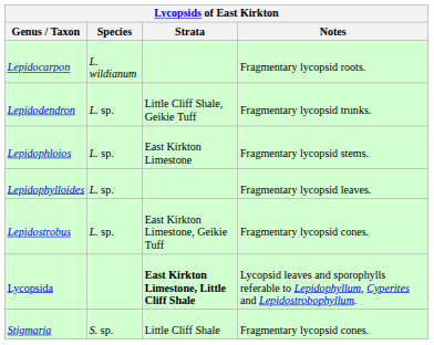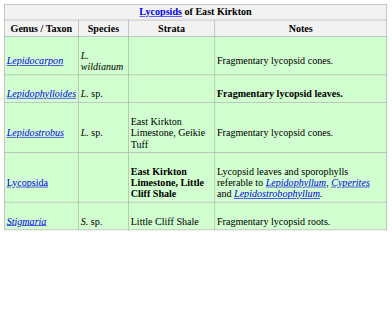Lepidocarpon | Notes: Fragmentary lycopsid roots. -> Fragmentary lycopsid cones.
- row: Lepidodendron | L. sp. | Little Cliff Shale, Geikie Tuff | Fragmentary lycopsid trunks.
- row: Lepidophloios | L. sp. | East Kirkton Limestone | Fragmentary lycopsid stems.
Lepidophylloides | Notes: normal -> bold
Stigmaria | Notes: Fragmentary lycopsid cones. -> Fragmentary lycopsid roots.
